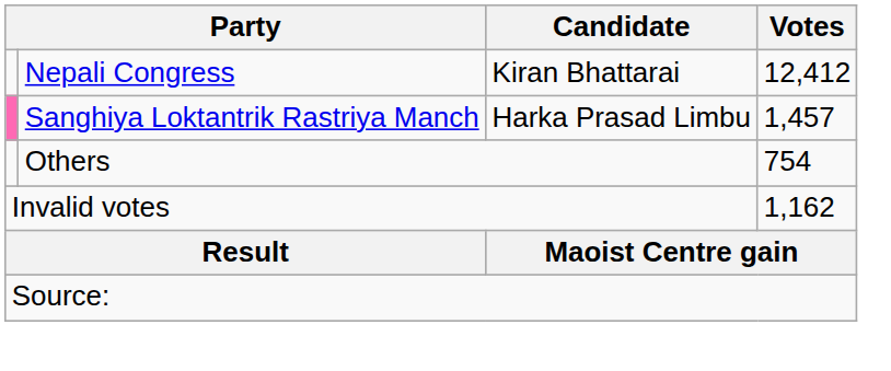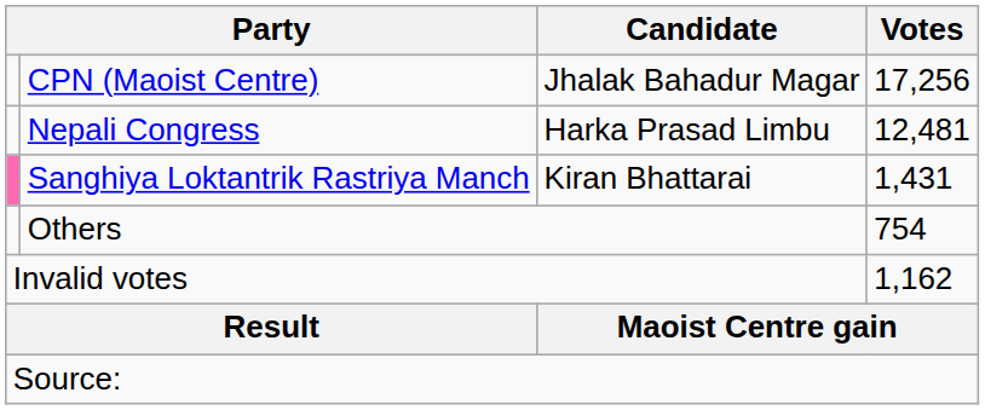+ row: CPN (Maoist Centre) | Jhalak Bahadur Magar | 17,256
Nepali Congress | Candidate: Kiran Bhattarai -> Harka Prasad Limbu
Nepali Congress | Votes: 12,412 -> 12,481
Sanghiya Loktantrik Rastriya Manch | Candidate: Harka Prasad Limbu -> Kiran Bhattarai
Sanghiya Loktantrik Rastriya Manch | Votes: 1,457 -> 1,431
